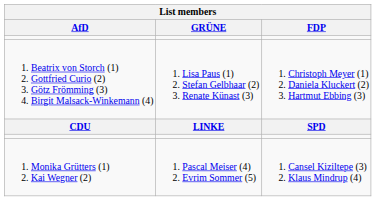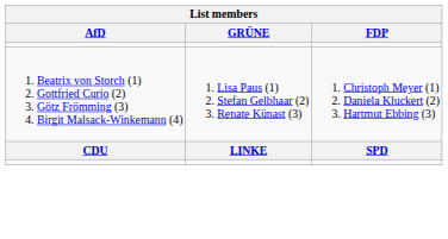- row: Monika Grütters (1) Kai Wegner (2) | Pascal Meiser (4) Evrim Sommer (5) | Cansel Kiziltepe (3) Klaus Mindrup (4)
